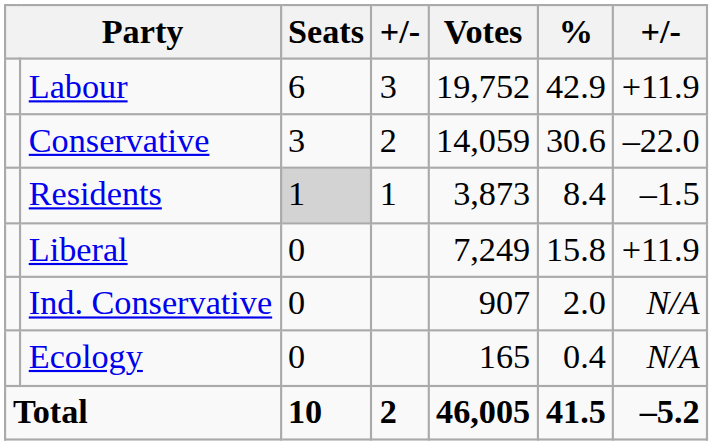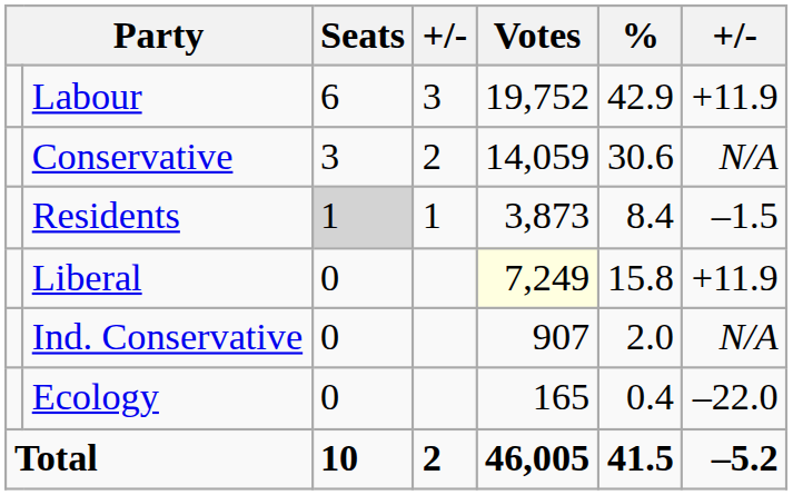Conservative | column 7: –22.0 -> N/A
Liberal | Votes: no background -> lightyellow background
Ecology | column 7: N/A -> –22.0
